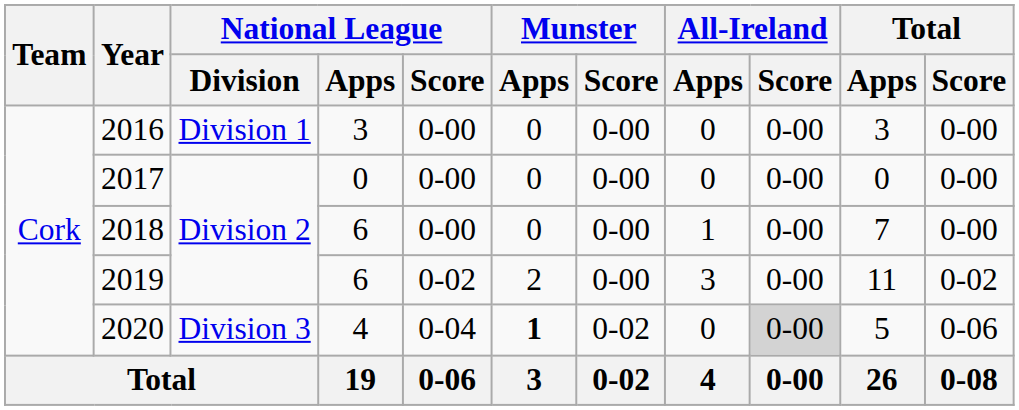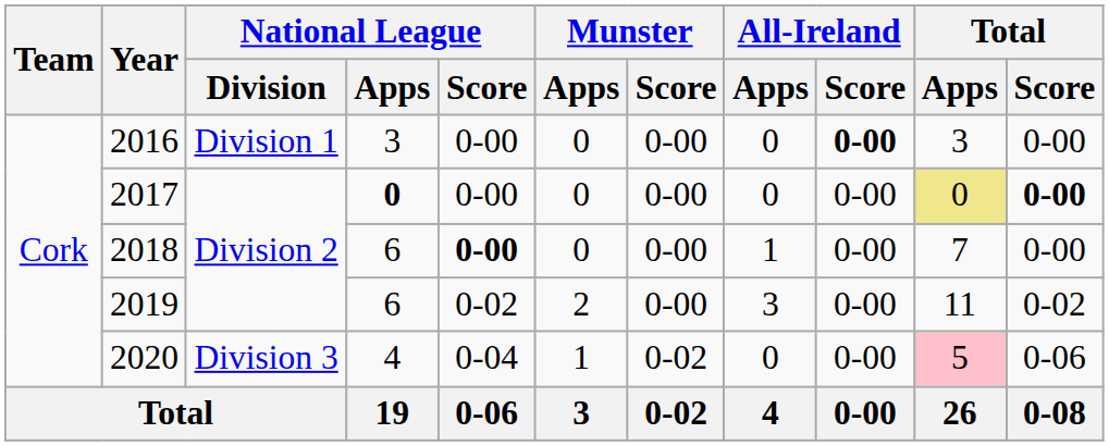2016 | All-Ireland / Score: normal -> bold
2017 | National League / Apps: normal -> bold
2017 | Total / Apps: no background -> khaki background
2017 | Total / Score: normal -> bold
2018 | National League / Score: normal -> bold
2020 | Munster / Apps: bold -> normal
2020 | All-Ireland / Score: lightgrey background -> no background
2020 | Total / Apps: no background -> pink background
